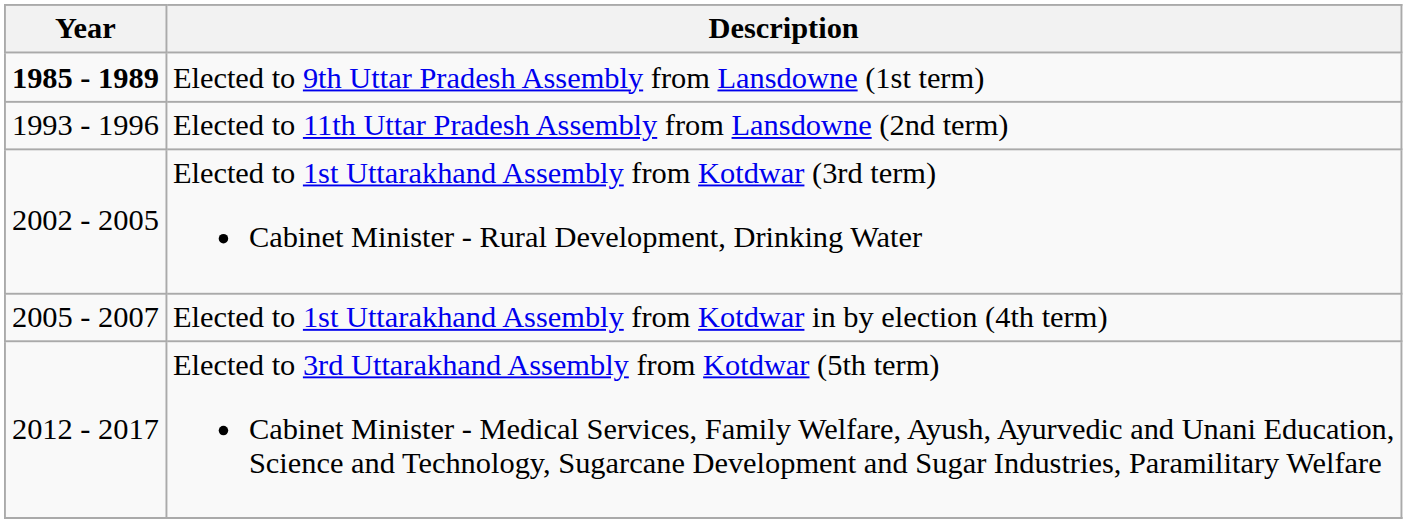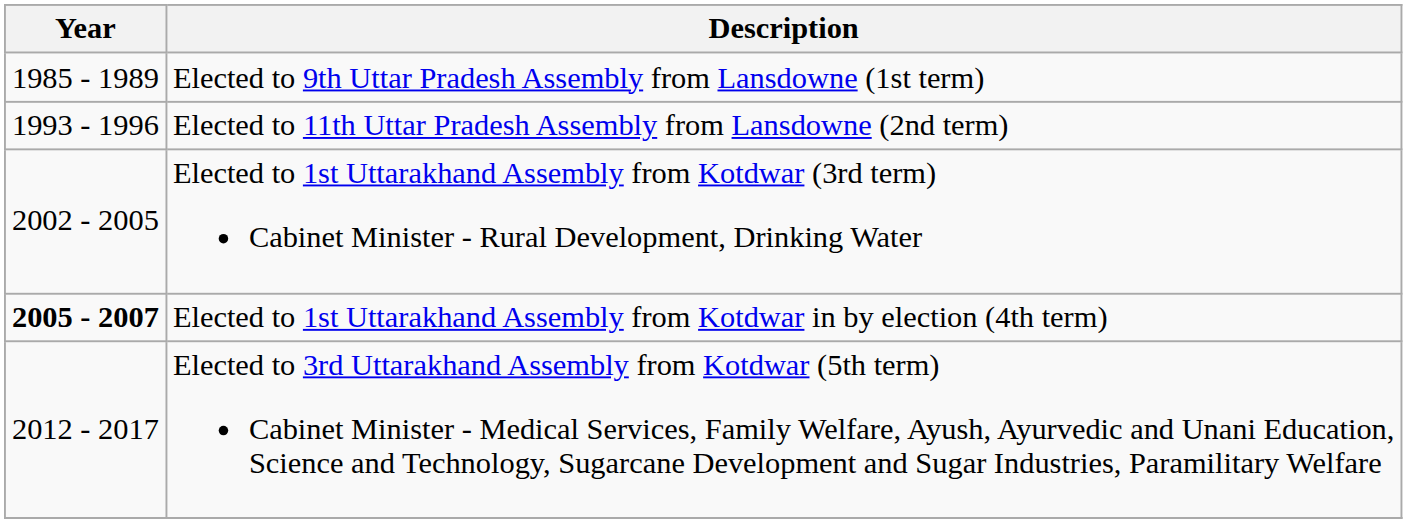row 2 | Year: bold -> normal
row 5 | Year: normal -> bold
